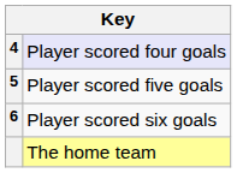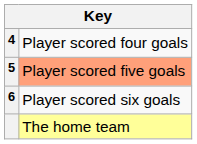Player scored four goals | column 2: lavender background -> no background
Player scored five goals | column 2: no background -> lightsalmon background
